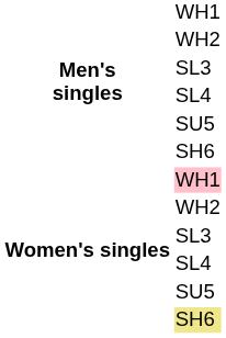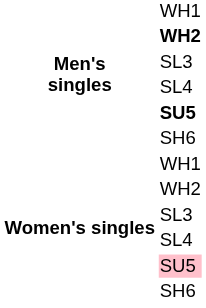Men's singles / WH2 | column 2: normal -> bold
Men's singles / SU5 | column 2: normal -> bold
Women's singles / WH1 | column 2: pink background -> no background
Women's singles / SU5 | column 2: no background -> pink background
Women's singles / SH6 | column 2: khaki background -> no background
